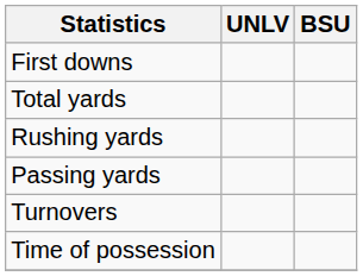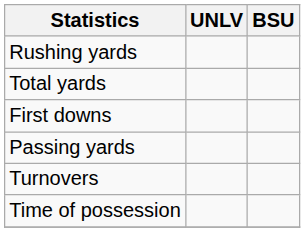rows swapped: First downs <-> Rushing yards
